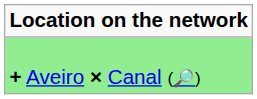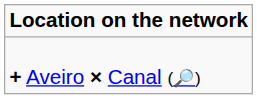row 2 | column 1: lightgreen background -> no background
